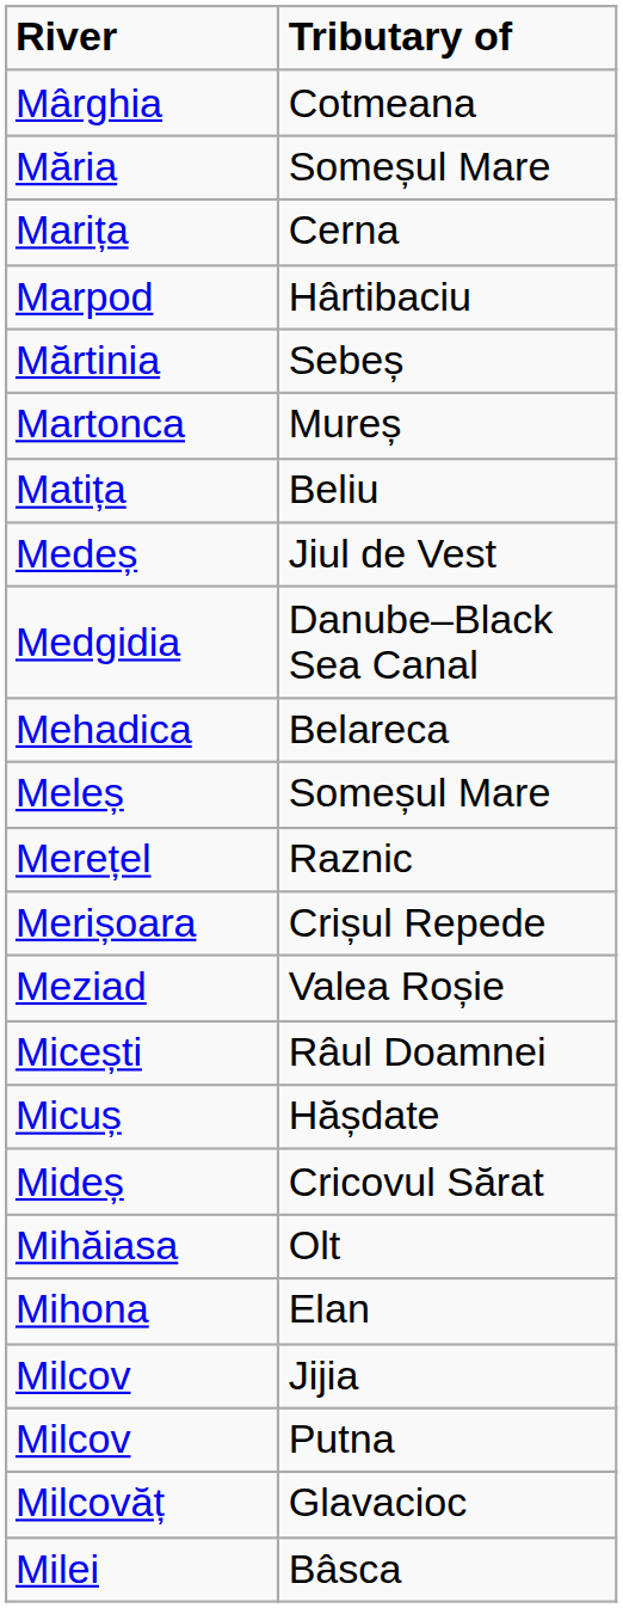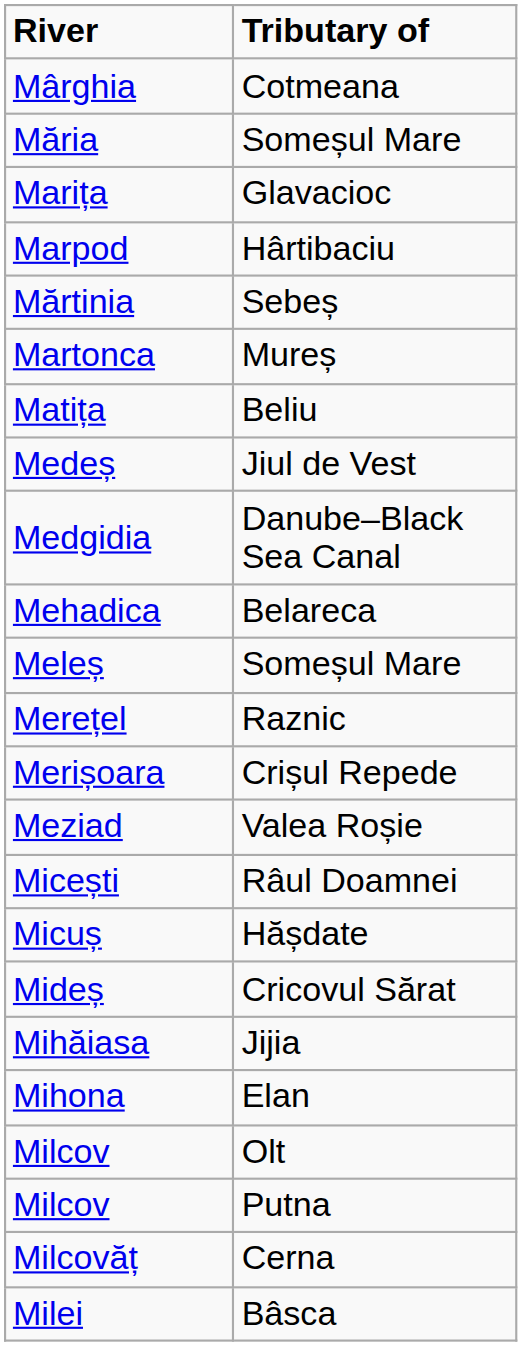row 4 | Tributary of: Cerna -> Glavacioc
row 19 | Tributary of: Olt -> Jijia
row 21 | Tributary of: Jijia -> Olt
row 23 | Tributary of: Glavacioc -> Cerna
